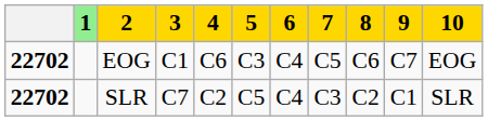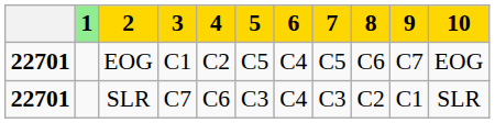row 2 | column 1: 22702 -> 22701
row 2 | 4: C6 -> C2
row 2 | 5: C3 -> C5
row 3 | column 1: 22702 -> 22701
row 3 | 4: C2 -> C6
row 3 | 5: C5 -> C3
